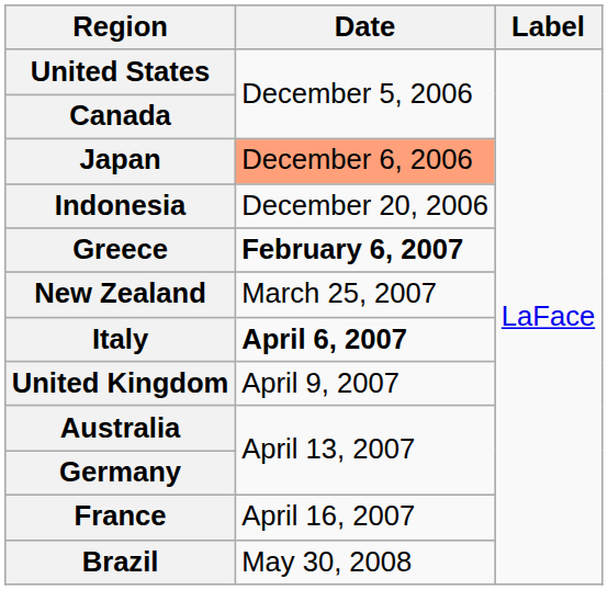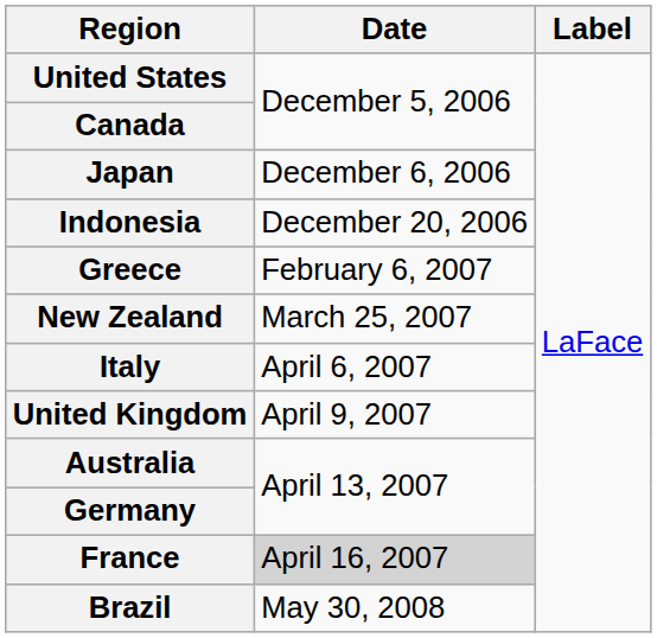Japan | Date: lightsalmon background -> no background
Greece | Date: bold -> normal
Italy | Date: bold -> normal
France | Date: no background -> lightgrey background
